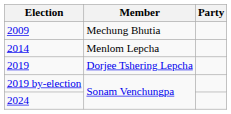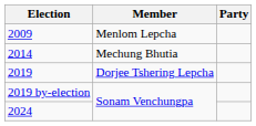2009 | Member: Mechung Bhutia -> Menlom Lepcha
2014 | Member: Menlom Lepcha -> Mechung Bhutia
